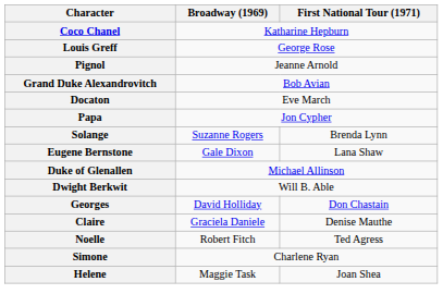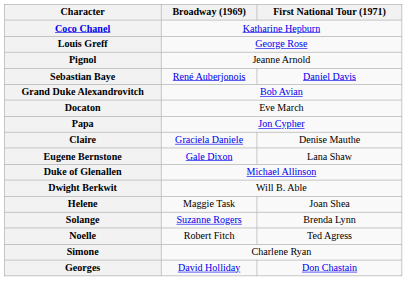+ row: Sebastian Baye | René Auberjonois | Daniel Davis
rows swapped: Claire <-> Solange
rows swapped: Georges <-> Helene
